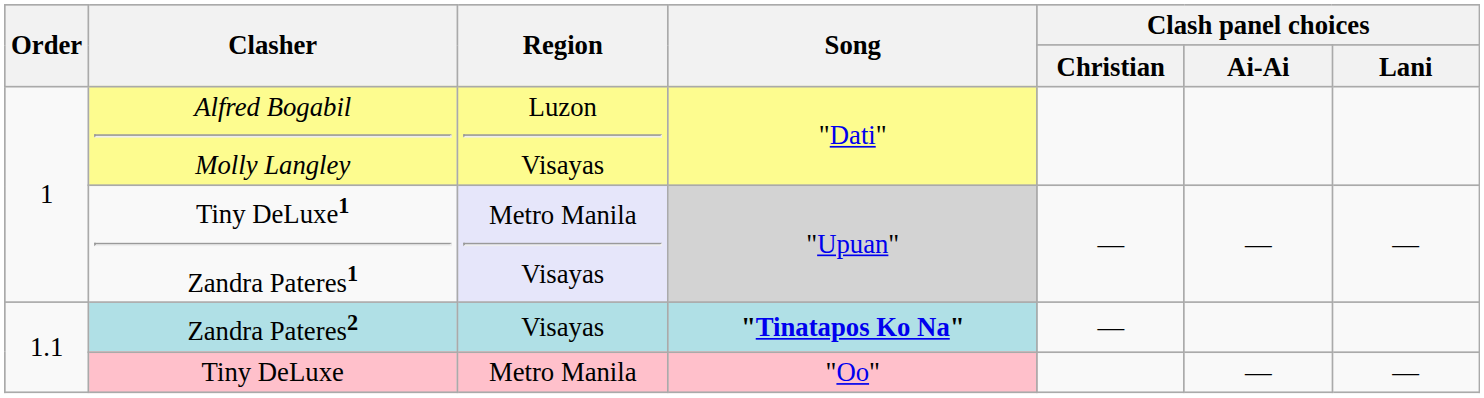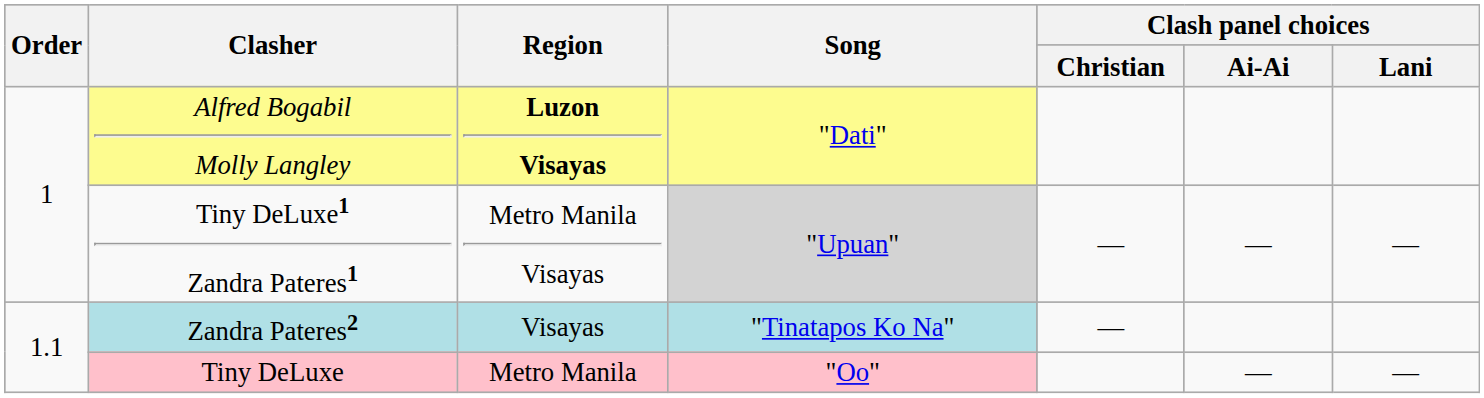Alfred Bogabil Molly Langley | Region: normal -> bold
Tiny DeLuxe1 Zandra Pateres1 | Region: lavender background -> no background
Zandra Pateres2 | Song: bold -> normal
